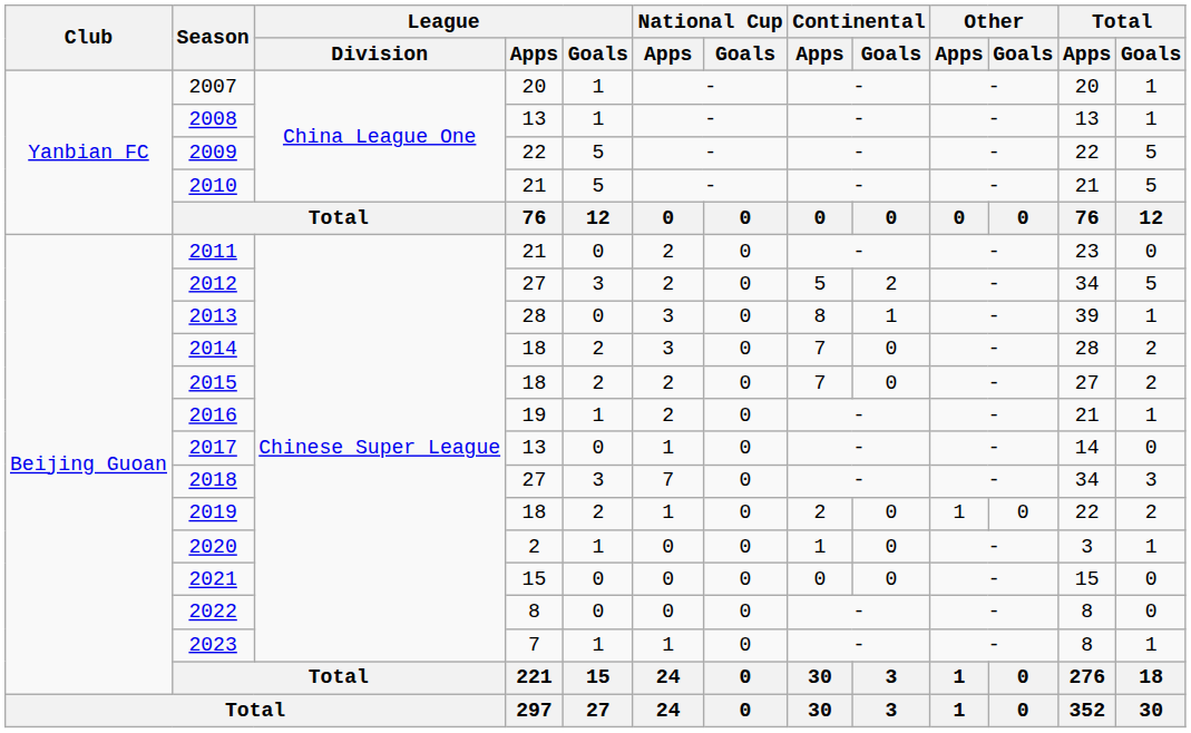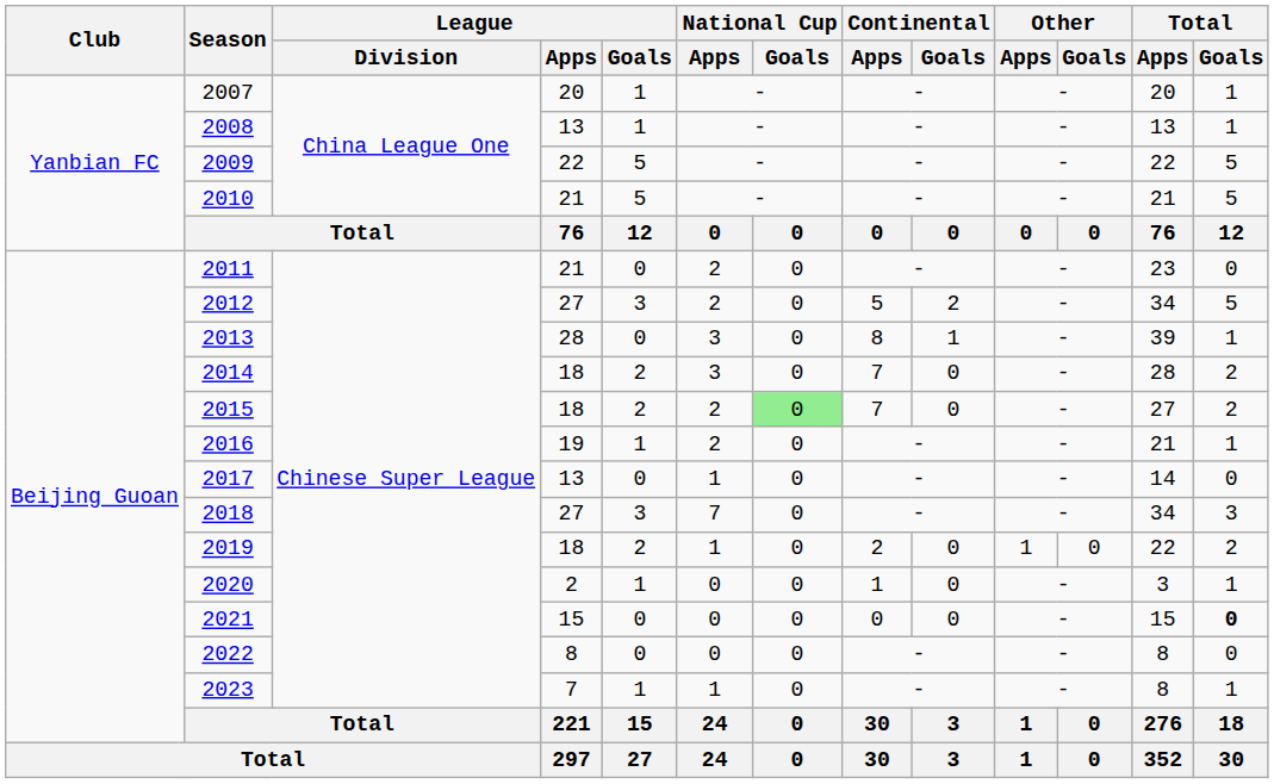2015 | National Cup / Goals: no background -> lightgreen background
2021 | Total / Goals: normal -> bold
